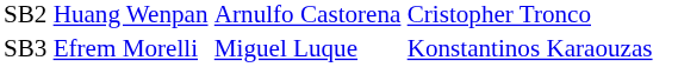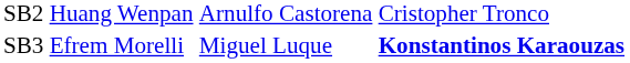SB3 | column 4: normal -> bold
